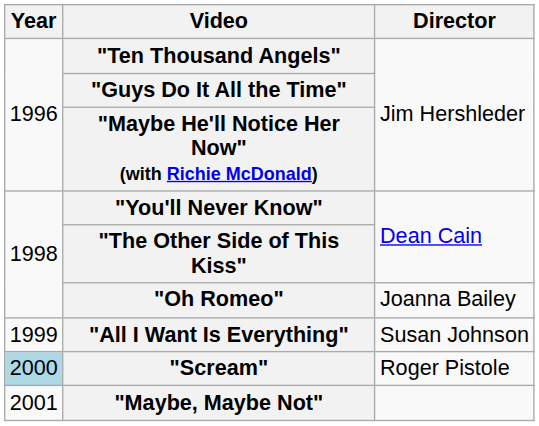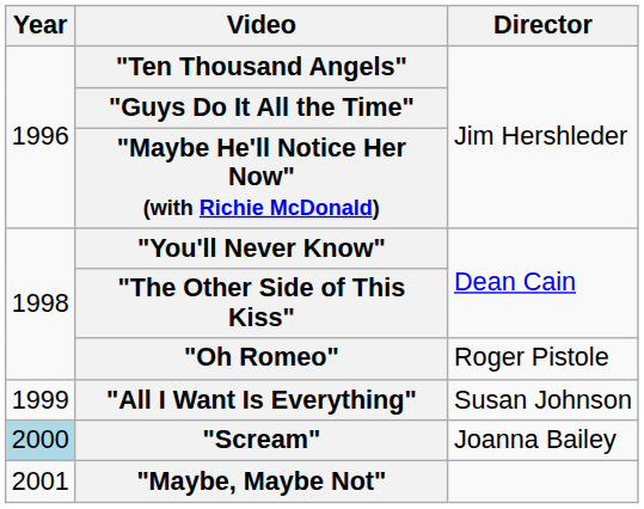"Oh Romeo" | Director: Joanna Bailey -> Roger Pistole
"Scream" | Director: Roger Pistole -> Joanna Bailey
